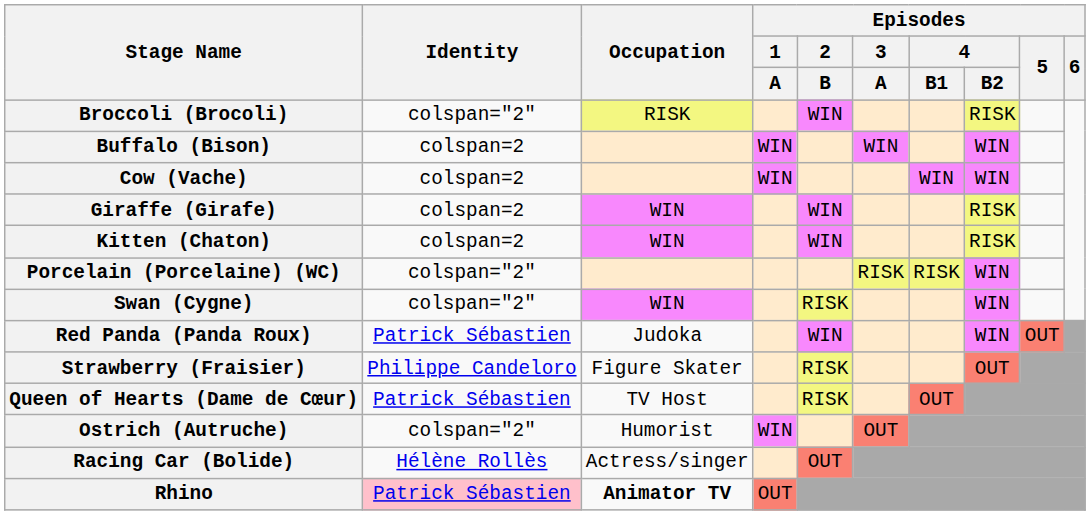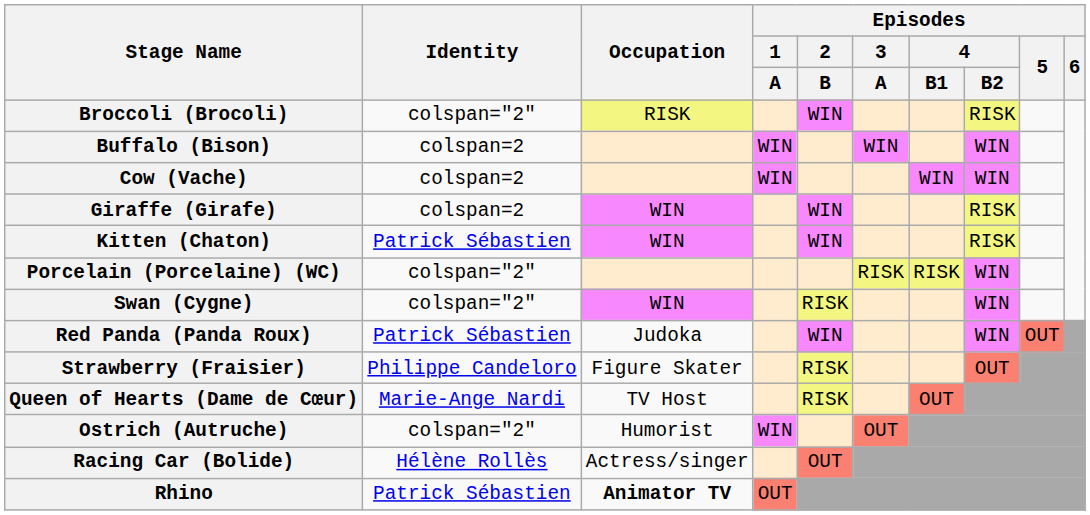Kitten (Chaton) | Identity: colspan=2 -> Patrick Sébastien
Queen of Hearts (Dame de Cœur) | Identity: Patrick Sébastien -> Marie-Ange Nardi
Rhino | Identity: pink background -> no background
